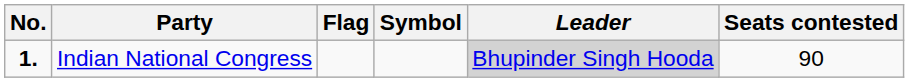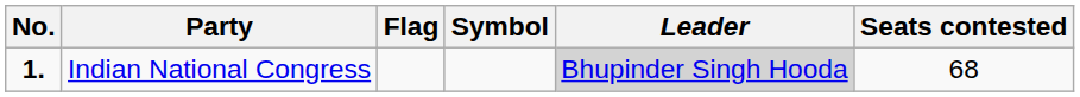Indian National Congress | Seats contested: 90 -> 68
